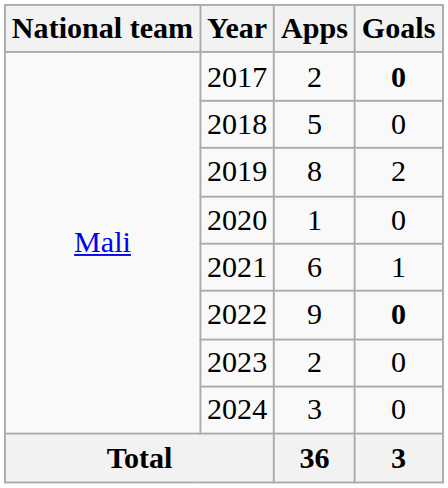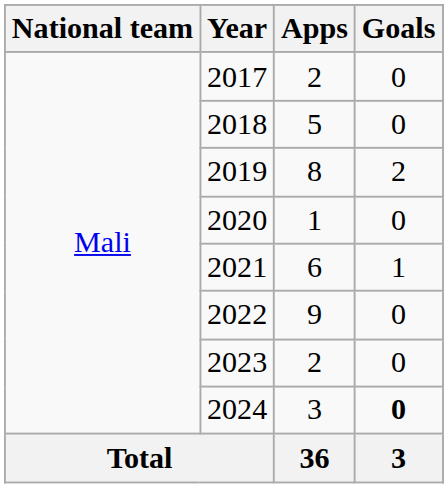2017 | Goals: bold -> normal
2022 | Goals: bold -> normal
2024 | Goals: normal -> bold
